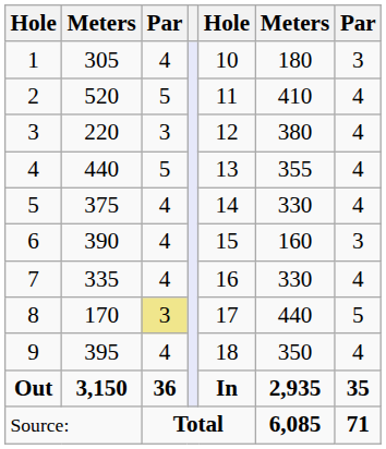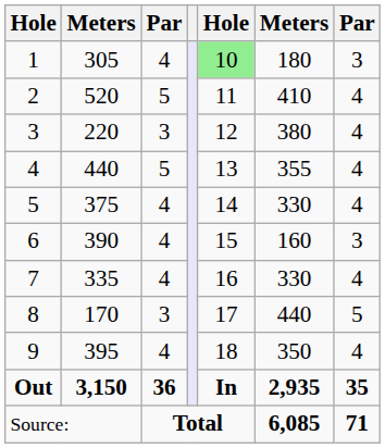1 | column 5: no background -> lightgreen background
8 | column 3: khaki background -> no background
